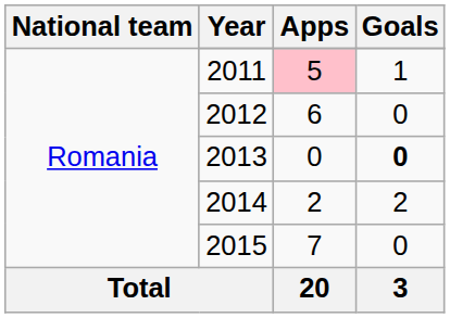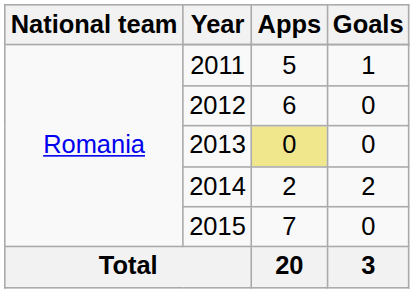2011 | Apps: pink background -> no background
2013 | Apps: no background -> khaki background
2013 | Goals: bold -> normal
